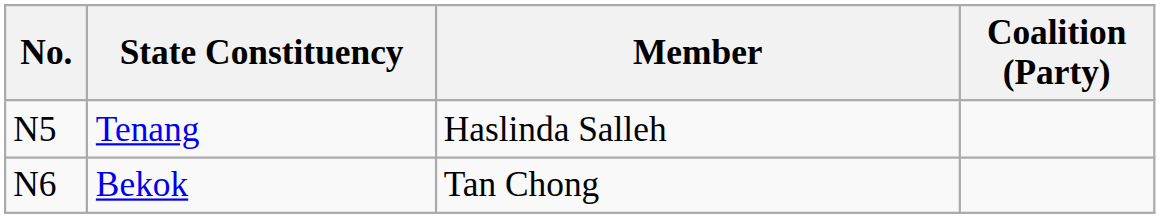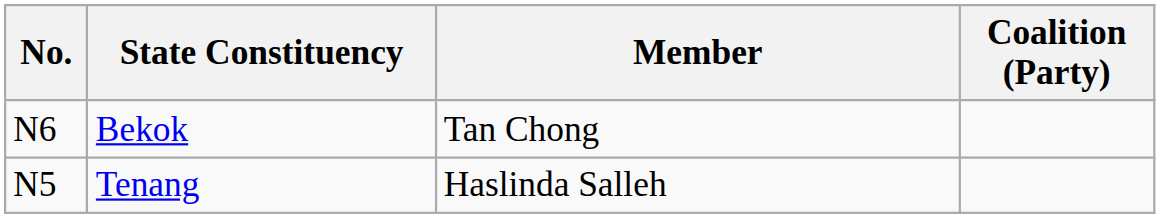rows swapped: Tenang <-> Bekok
